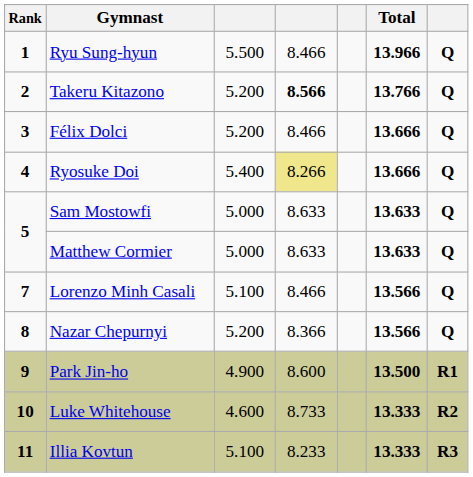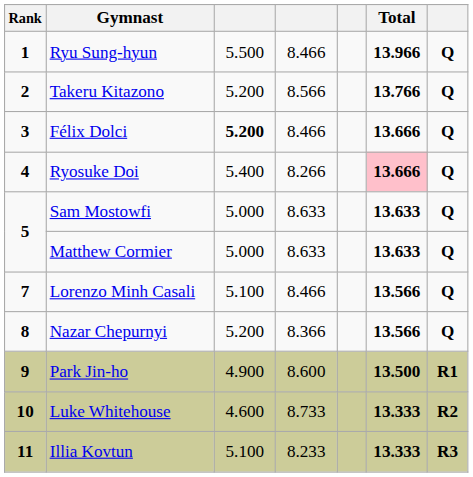Takeru Kitazono | column 4: bold -> normal
Félix Dolci | column 3: normal -> bold
Ryosuke Doi | column 4: khaki background -> no background
Ryosuke Doi | Total: no background -> pink background
